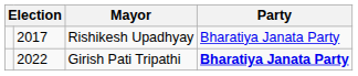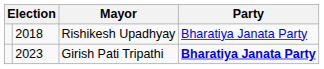Rishikesh Upadhyay | column 2: 2017 -> 2018
Girish Pati Tripathi | column 2: 2022 -> 2023
